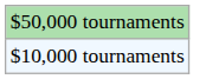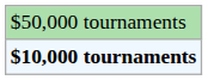row 2 | column 1: normal -> bold
